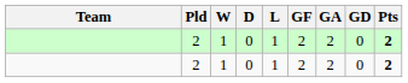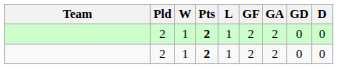columns swapped: D <-> Pts
